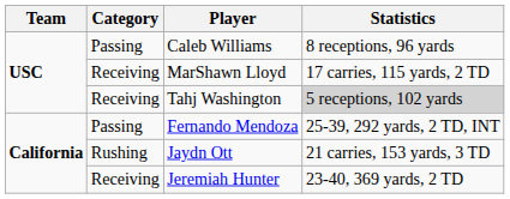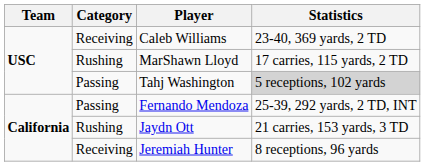Caleb Williams | Category: Passing -> Receiving
Caleb Williams | Statistics: 8 receptions, 96 yards -> 23-40, 369 yards, 2 TD
MarShawn Lloyd | Category: Receiving -> Rushing
Tahj Washington | Category: Receiving -> Passing
Jeremiah Hunter | Statistics: 23-40, 369 yards, 2 TD -> 8 receptions, 96 yards
